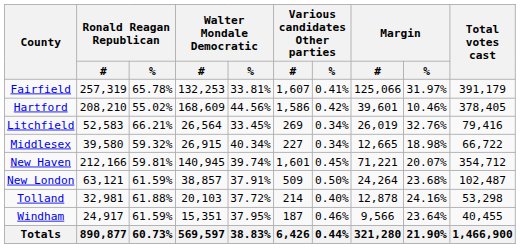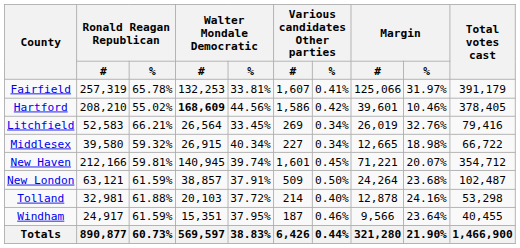Hartford | Walter Mondale Democratic / #: normal -> bold
